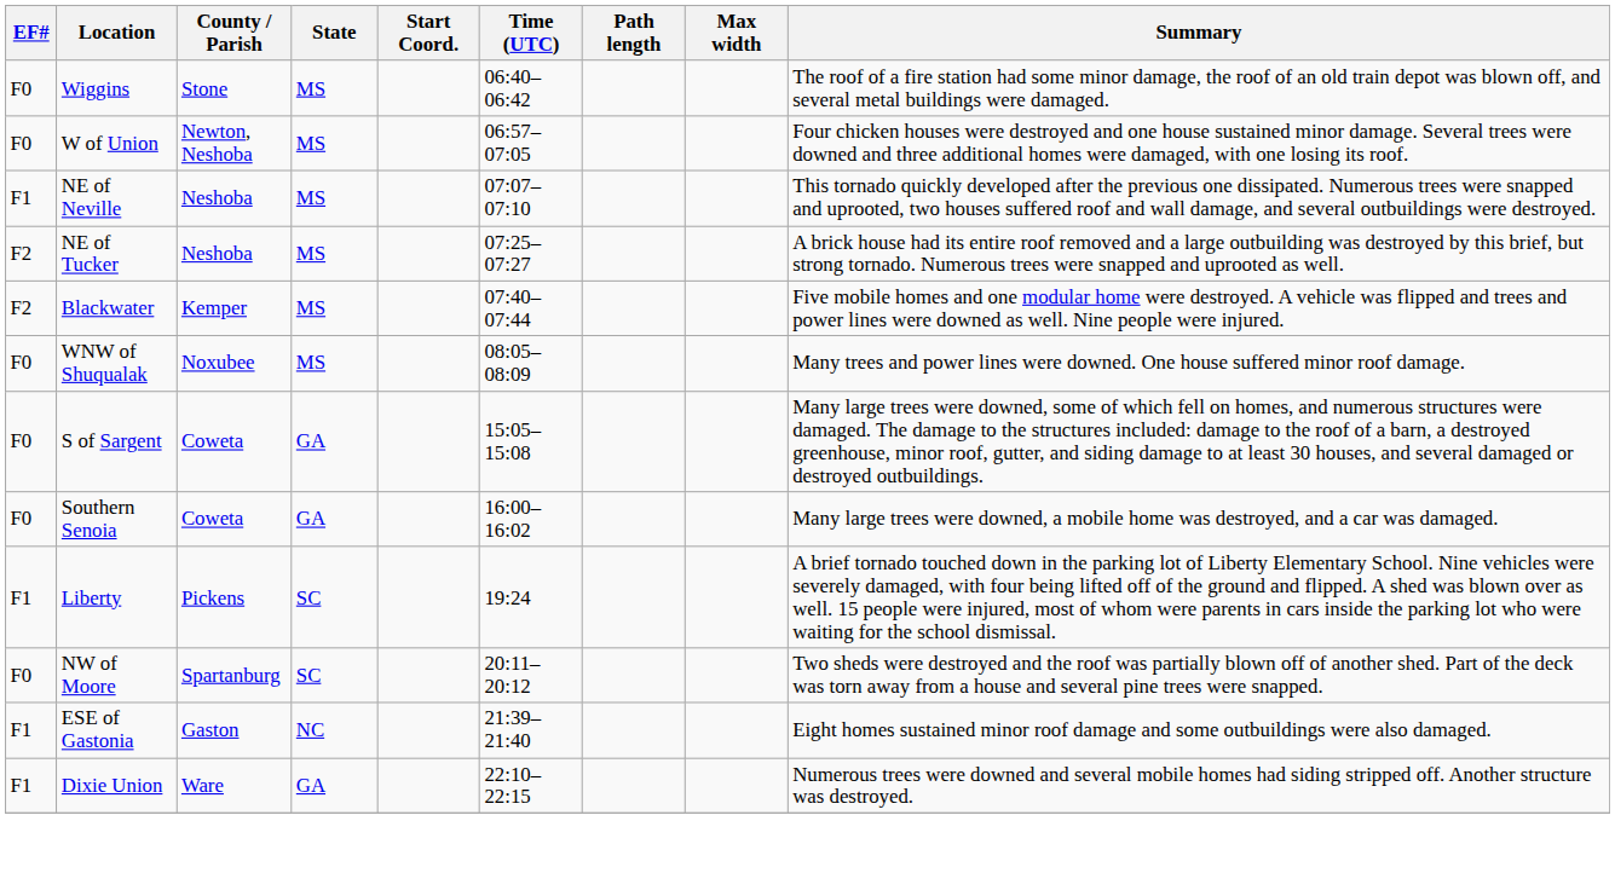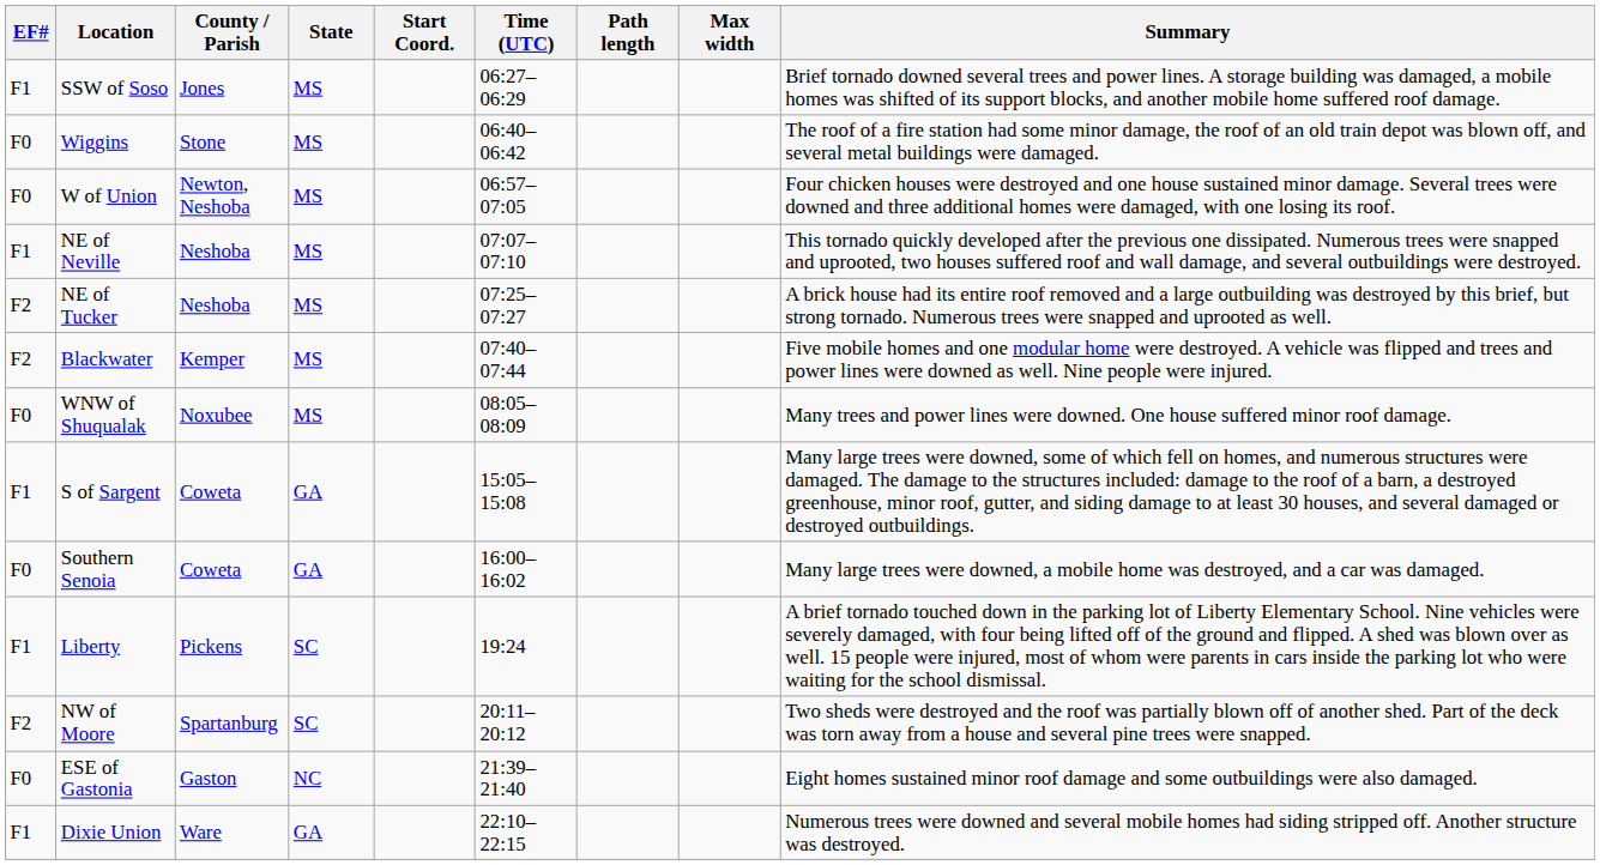+ row: F1 | SSW of Soso | Jones | MS | 06:27–06:29 | Brief tornado downed several trees and power lines. A storage building was damaged, a mobile homes was shifted of its support blocks, and another mobile home suffered roof damage.
S of Sargent | EF#: F0 -> F1
NW of Moore | EF#: F0 -> F2
ESE of Gastonia | EF#: F1 -> F0
